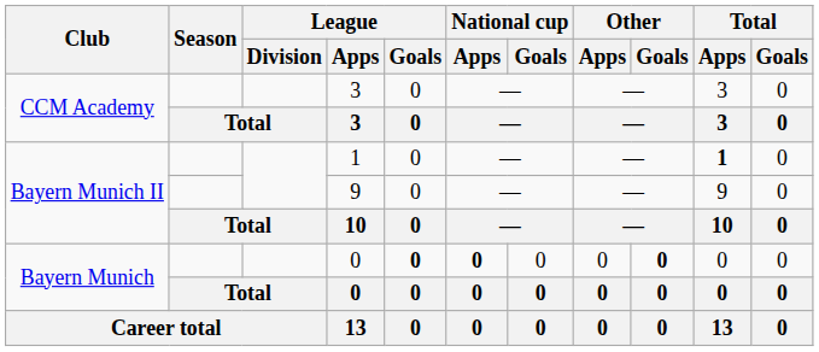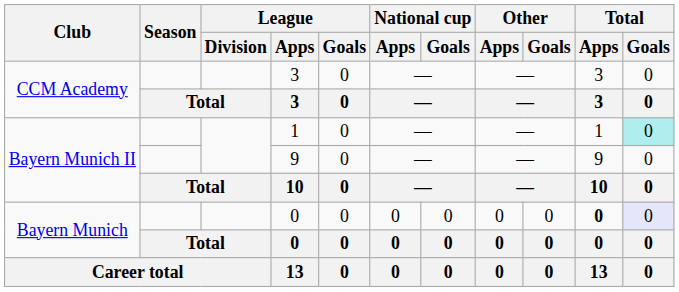row 5 | Total / Apps: bold -> normal
row 5 | Total / Goals: no background -> paleturquoise background
row 8 | League / Goals: bold -> normal
row 8 | National cup / Apps: bold -> normal
row 8 | Other / Goals: bold -> normal
row 8 | Total / Apps: normal -> bold
row 8 | Total / Goals: no background -> lavender background
